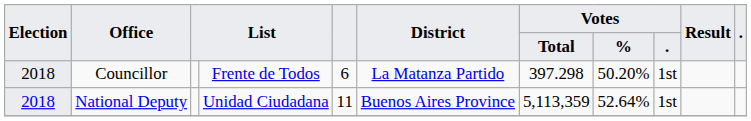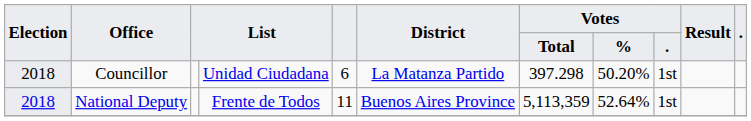Councillor | column 4: Frente de Todos -> Unidad Ciudadana
National Deputy | column 4: Unidad Ciudadana -> Frente de Todos
